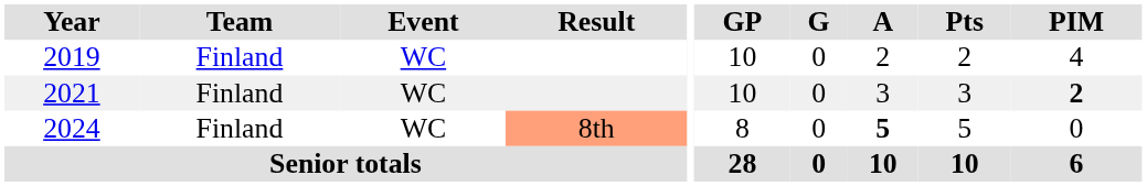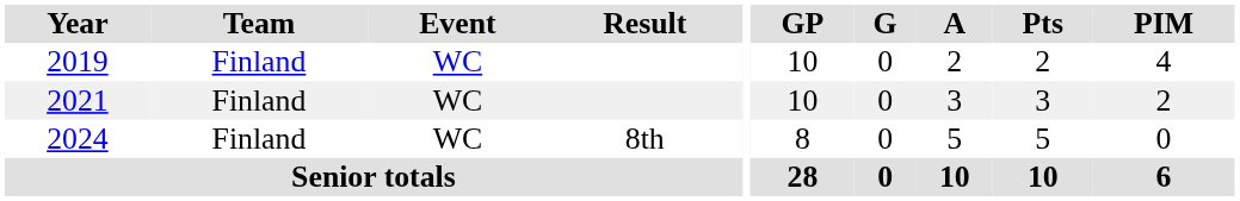2021 | PIM: bold -> normal
2024 | Result: lightsalmon background -> no background
2024 | A: bold -> normal
